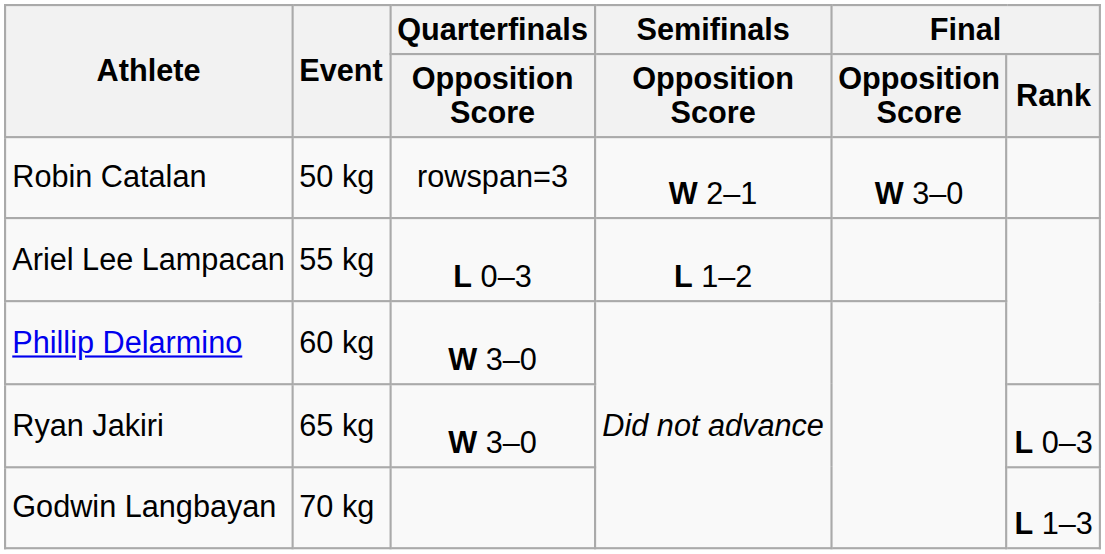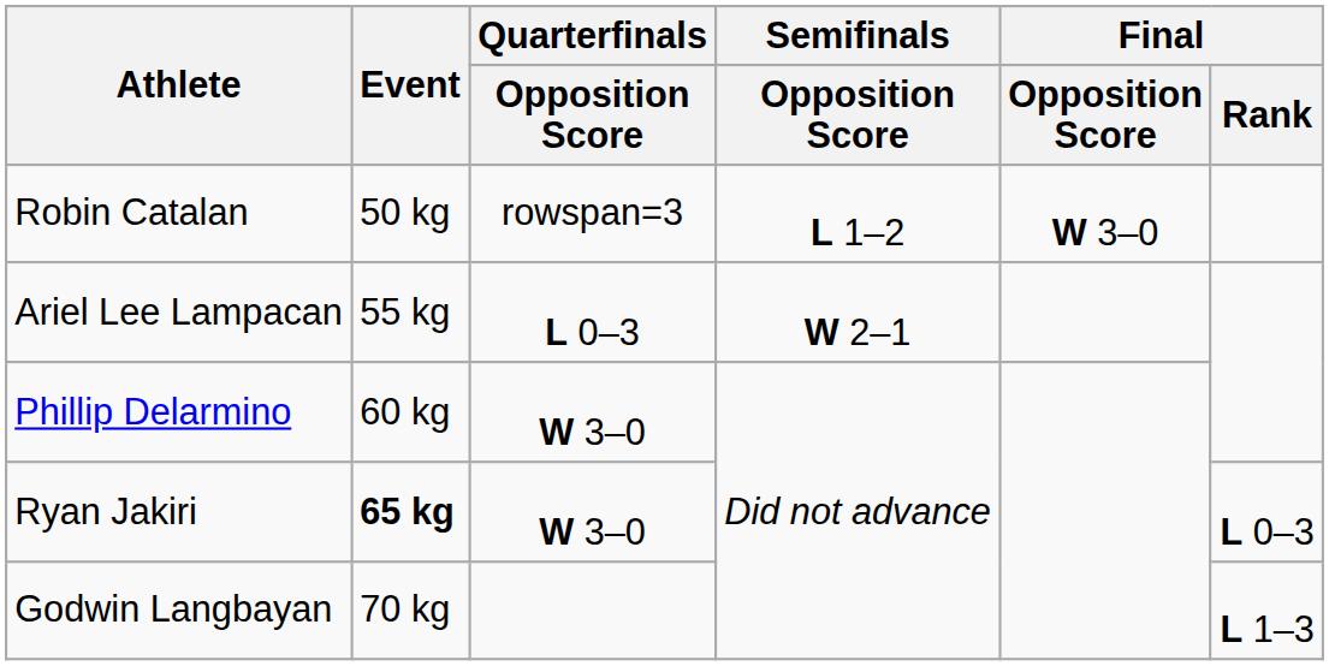Robin Catalan | Semifinals / Opposition Score: W 2–1 -> L 1–2
Ariel Lee Lampacan | Semifinals / Opposition Score: L 1–2 -> W 2–1
Ryan Jakiri | Event: normal -> bold
